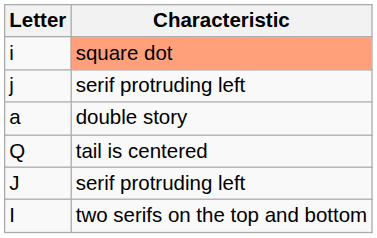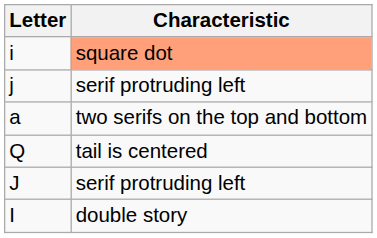a | Characteristic: double story -> two serifs on the top and bottom
I | Characteristic: two serifs on the top and bottom -> double story
